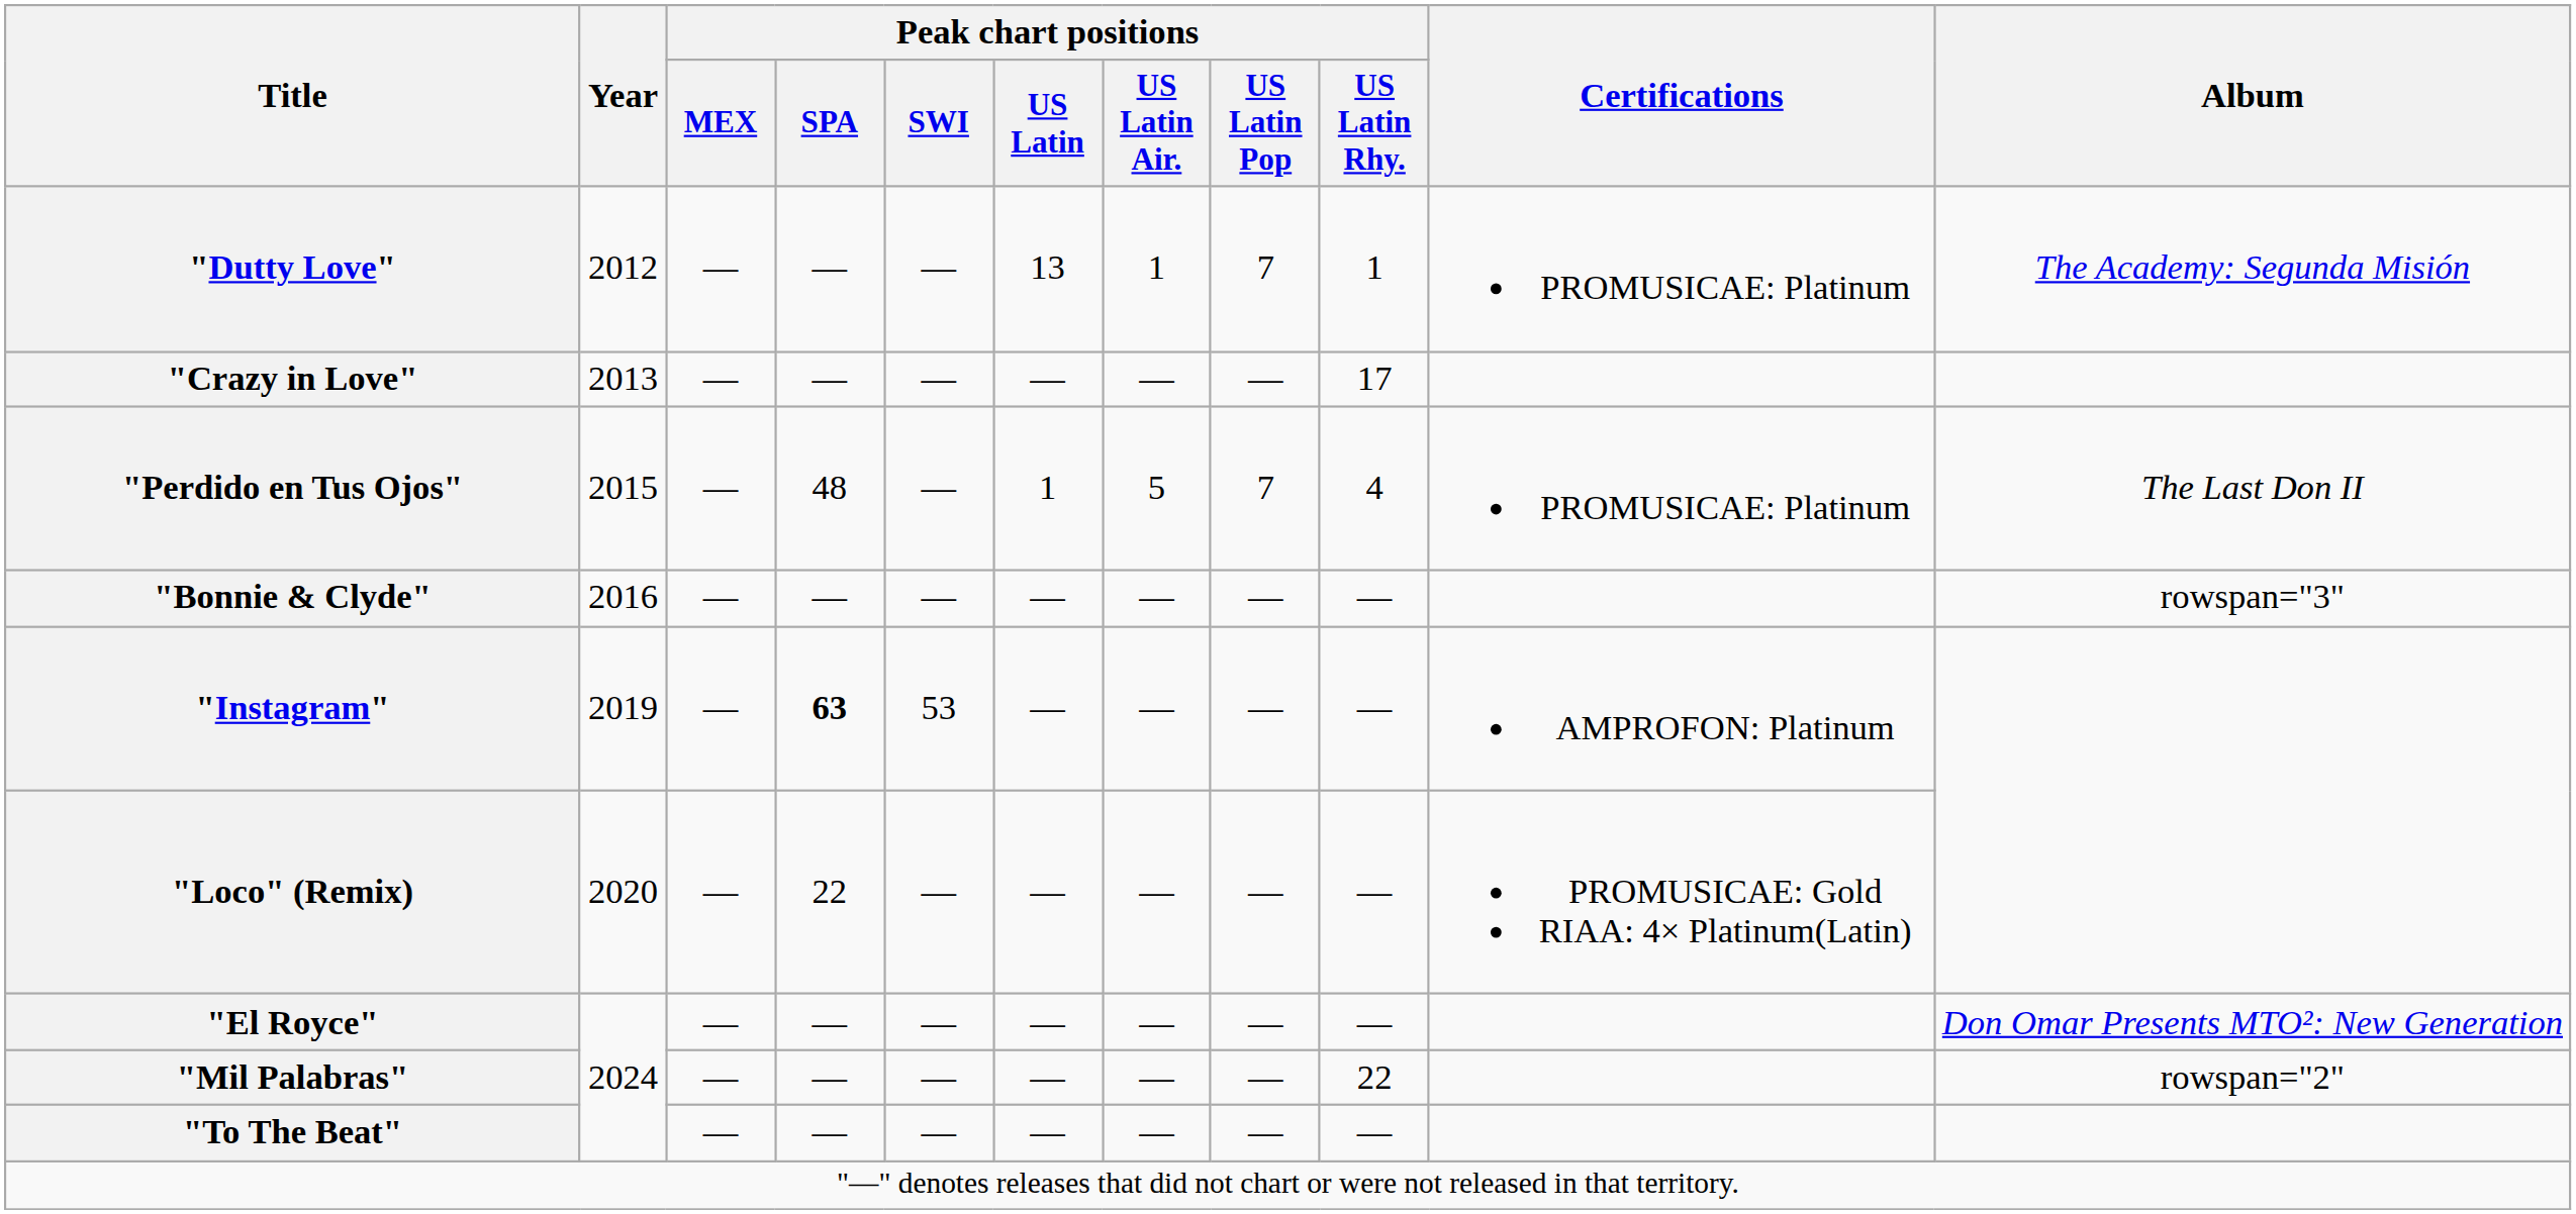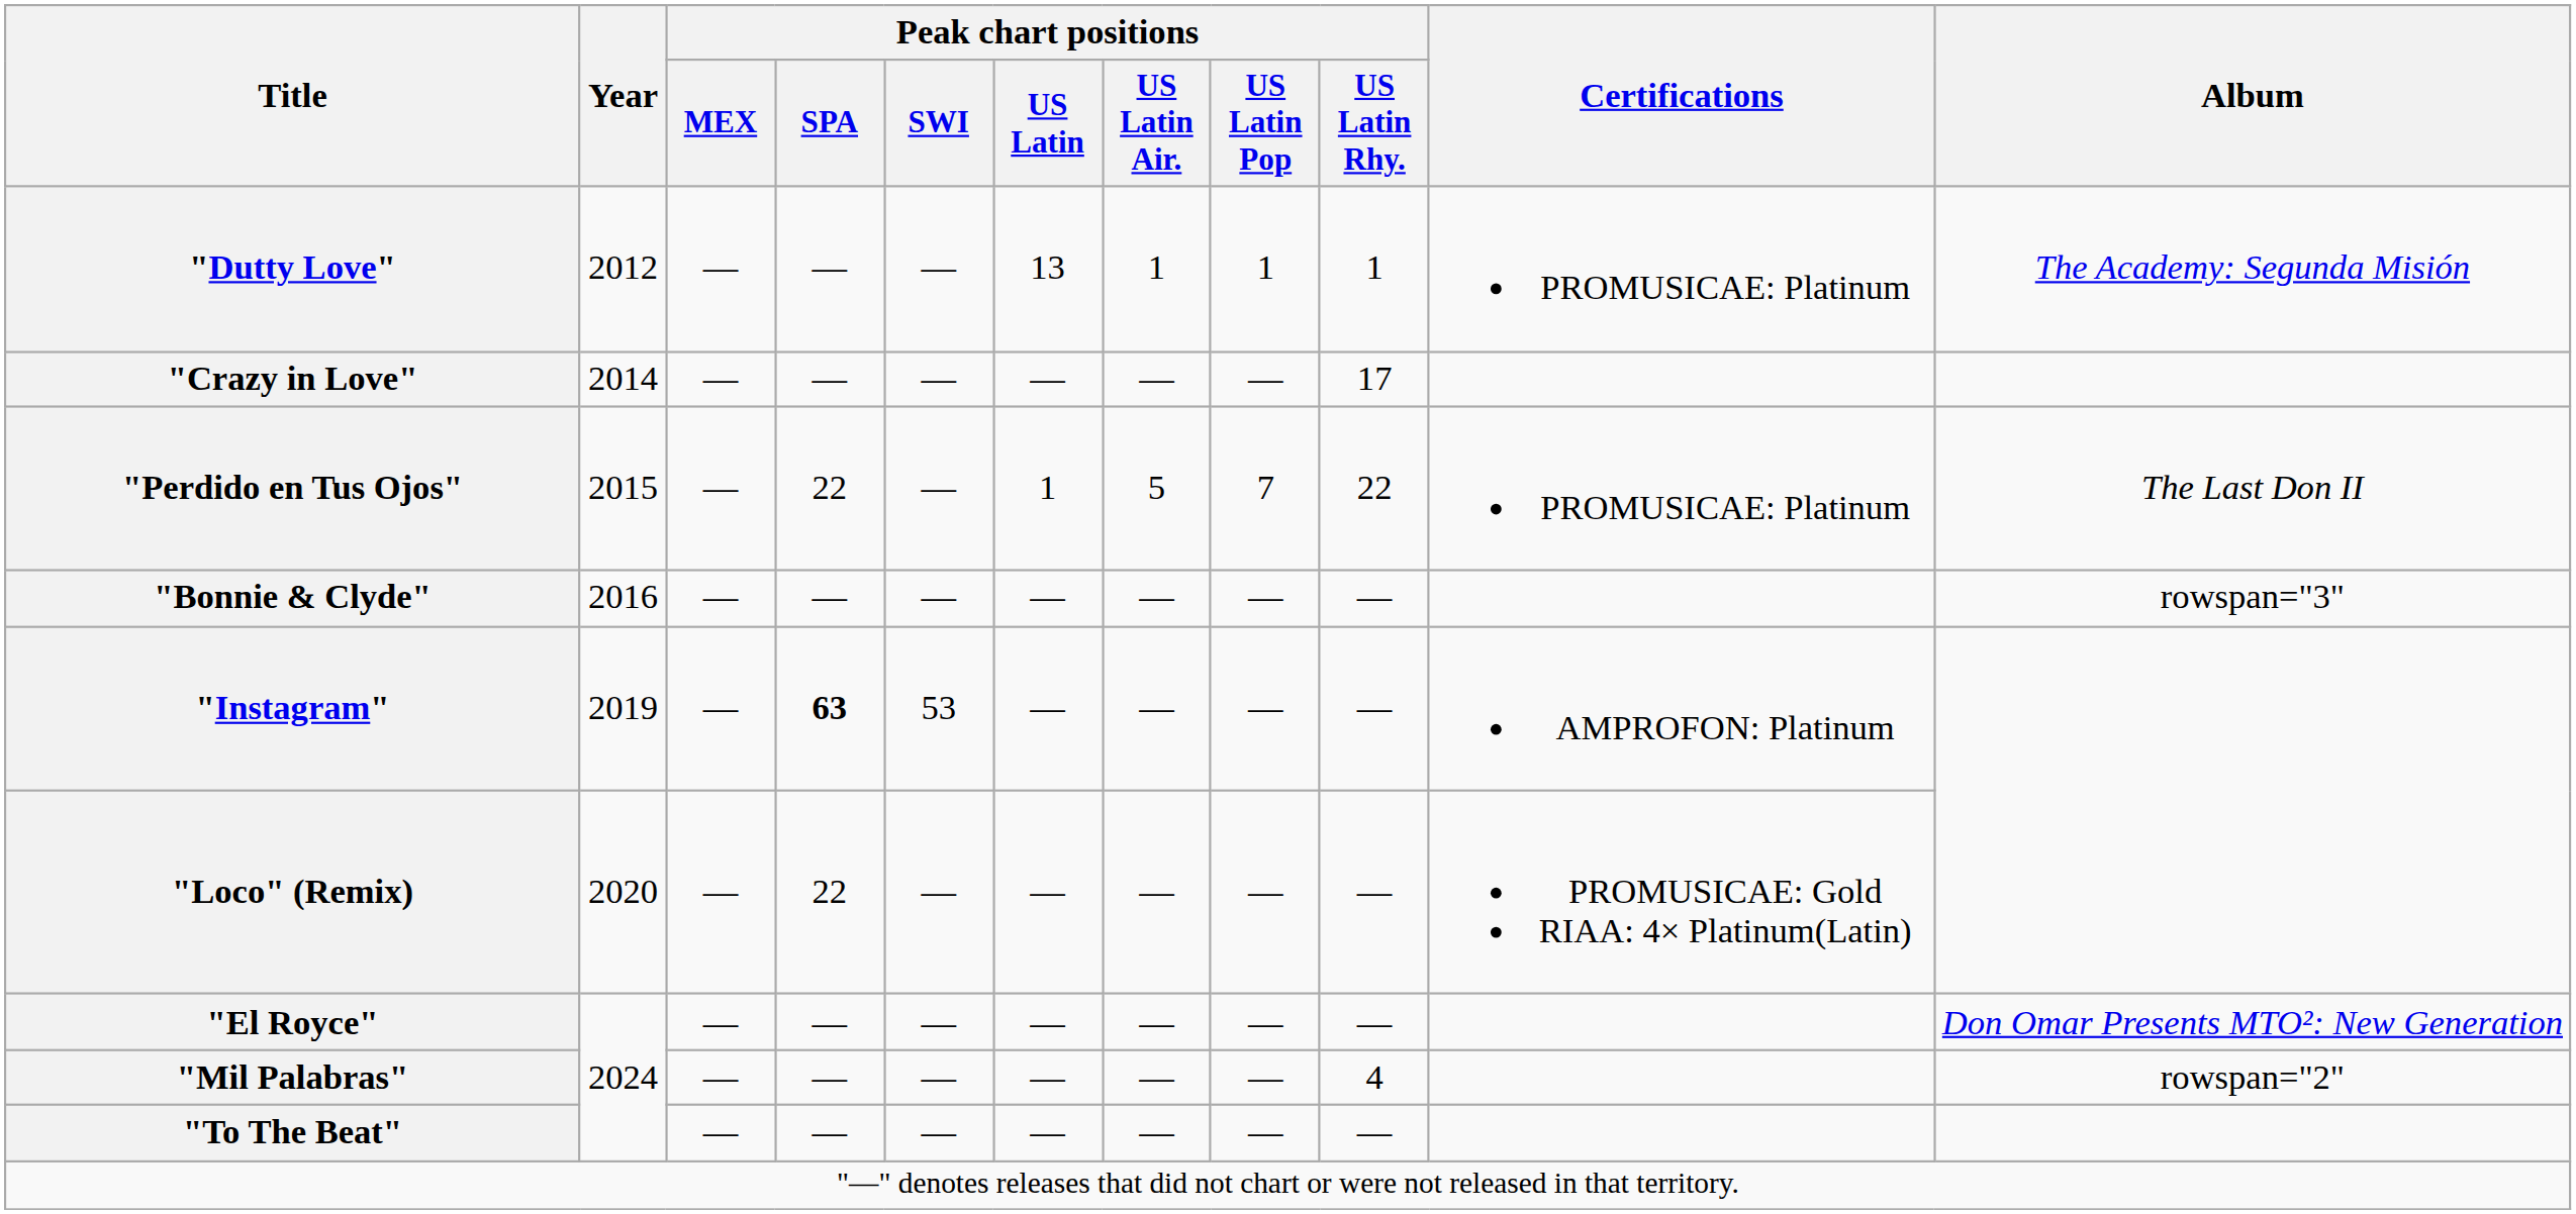"Dutty Love" | Peak chart positions / US Latin Pop: 7 -> 1
"Crazy in Love" | Year: 2013 -> 2014
"Perdido en Tus Ojos" | Peak chart positions / SPA: 48 -> 22
"Perdido en Tus Ojos" | Peak chart positions / US Latin Rhy.: 4 -> 22
"Mil Palabras" | Peak chart positions / US Latin Rhy.: 22 -> 4
